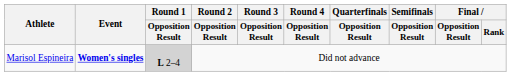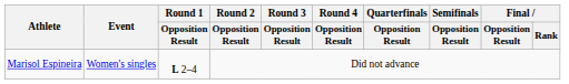Marisol Espineira | Event: bold -> normal
Marisol Espineira | Round 1 / Opposition Result: lightgrey background -> no background
